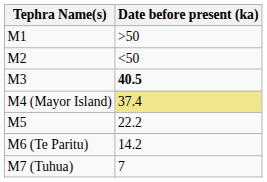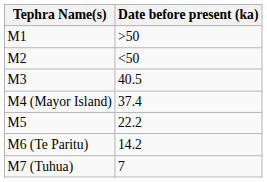M3 | Date before present (ka): bold -> normal
M4 (Mayor Island) | Date before present (ka): khaki background -> no background
